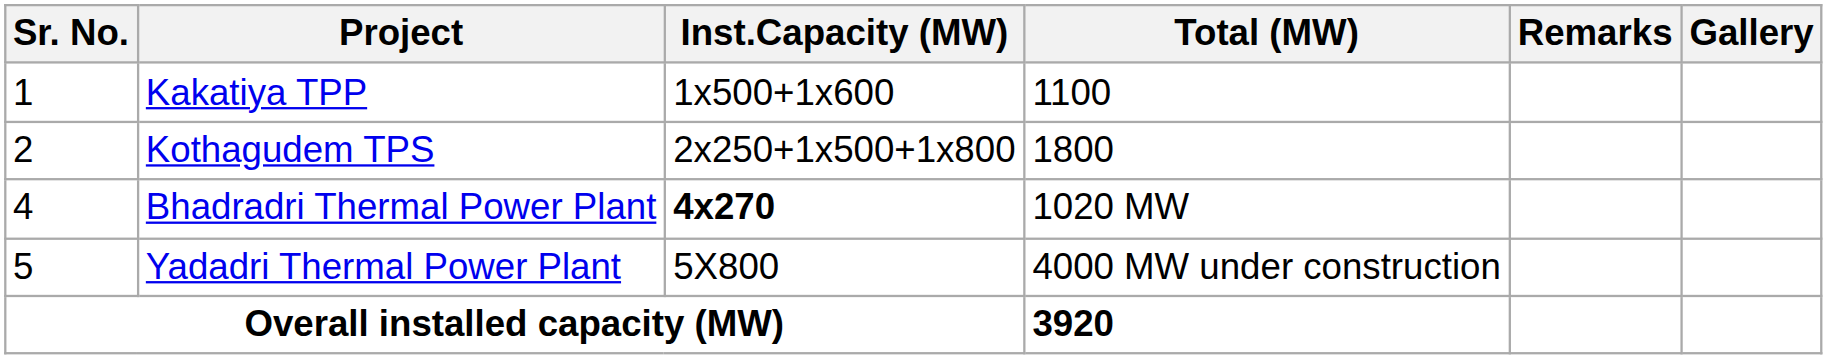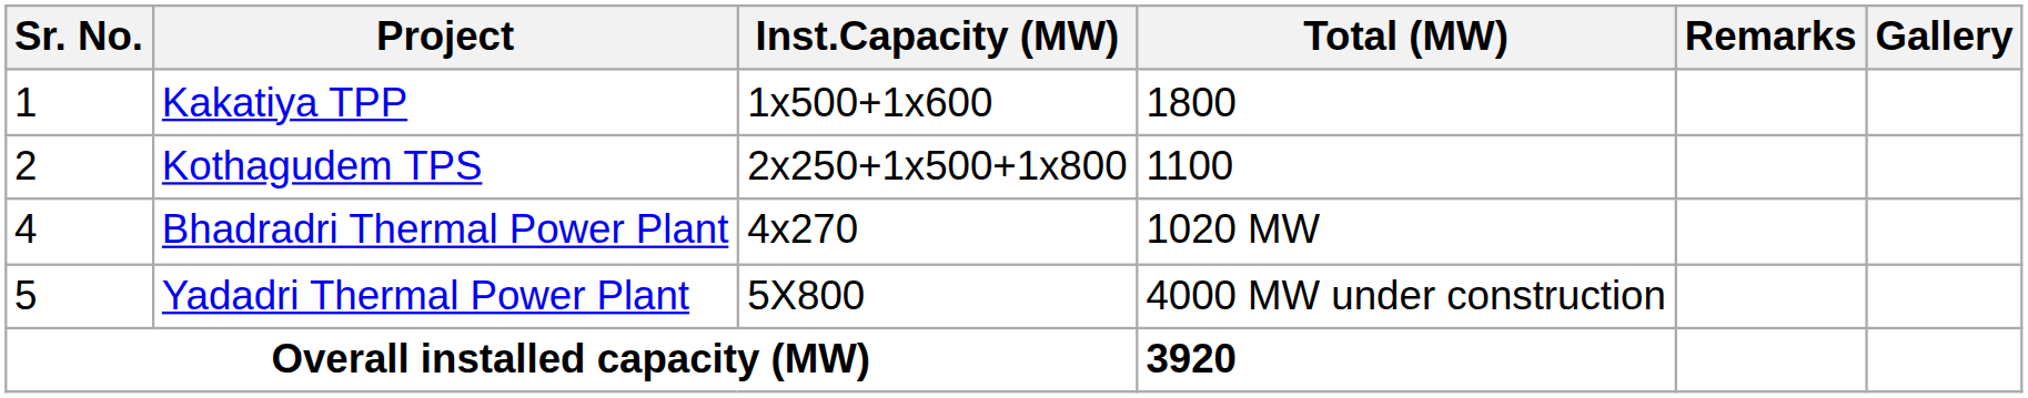Kakatiya TPP | Total (MW): 1100 -> 1800
Kothagudem TPS | Total (MW): 1800 -> 1100
Bhadradri Thermal Power Plant | Inst.Capacity (MW): bold -> normal
